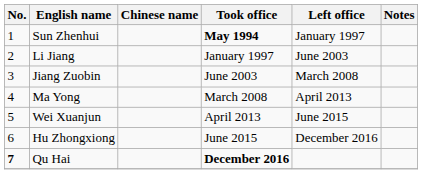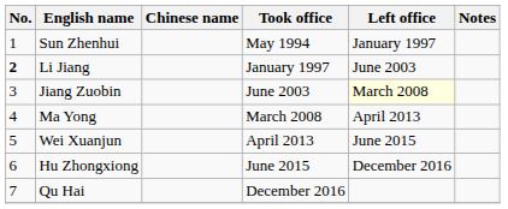Sun Zhenhui | Took office: bold -> normal
Li Jiang | No.: normal -> bold
Jiang Zuobin | Left office: no background -> lightyellow background
Qu Hai | No.: bold -> normal
Qu Hai | Took office: bold -> normal
